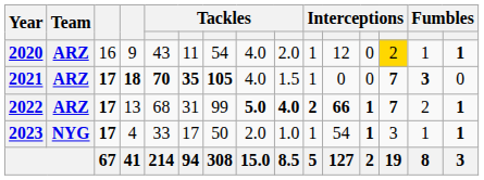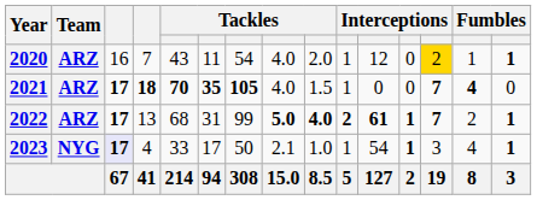2020 | column 4: 9 -> 7
2021 | column 14: 3 -> 4
2022 | column 11: 66 -> 61
2023 | column 3: no background -> lavender background
2023 | column 8: 2.0 -> 2.1
2023 | column 14: 1 -> 4
